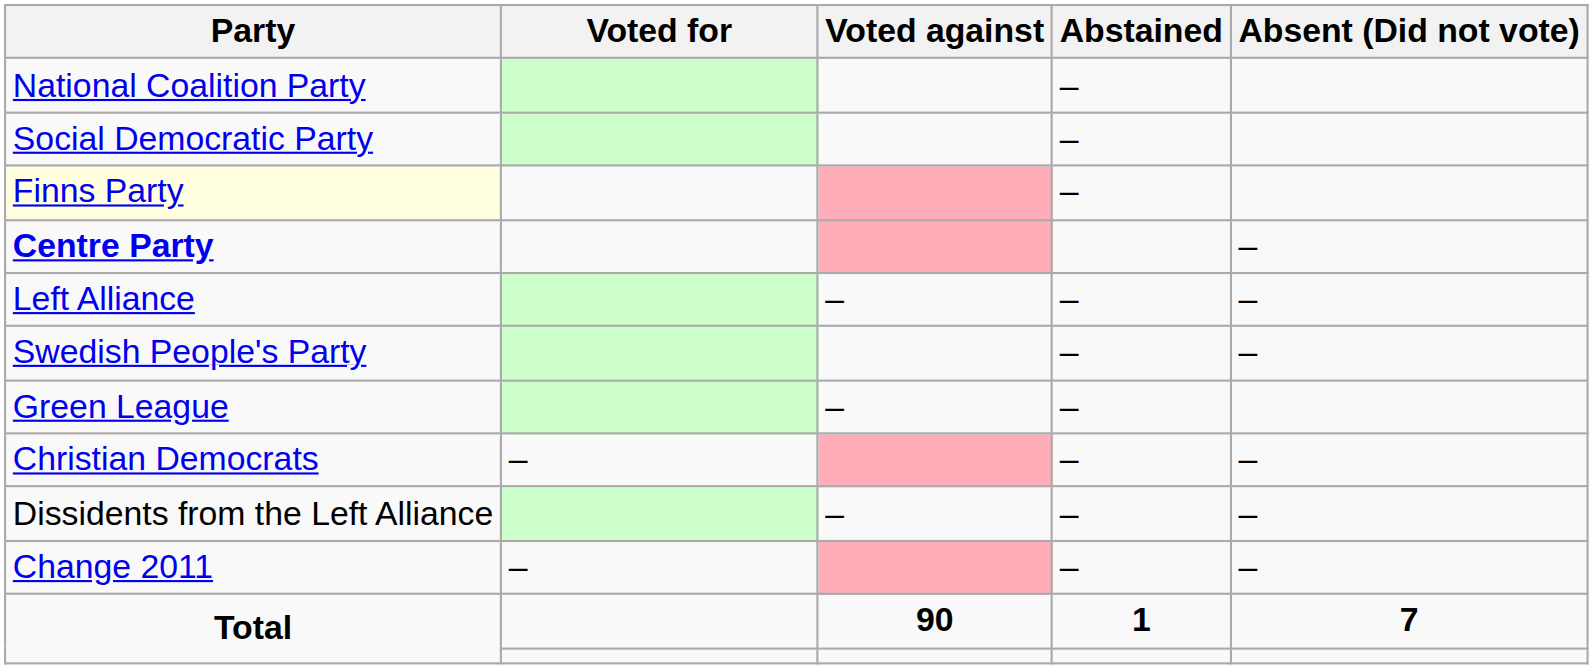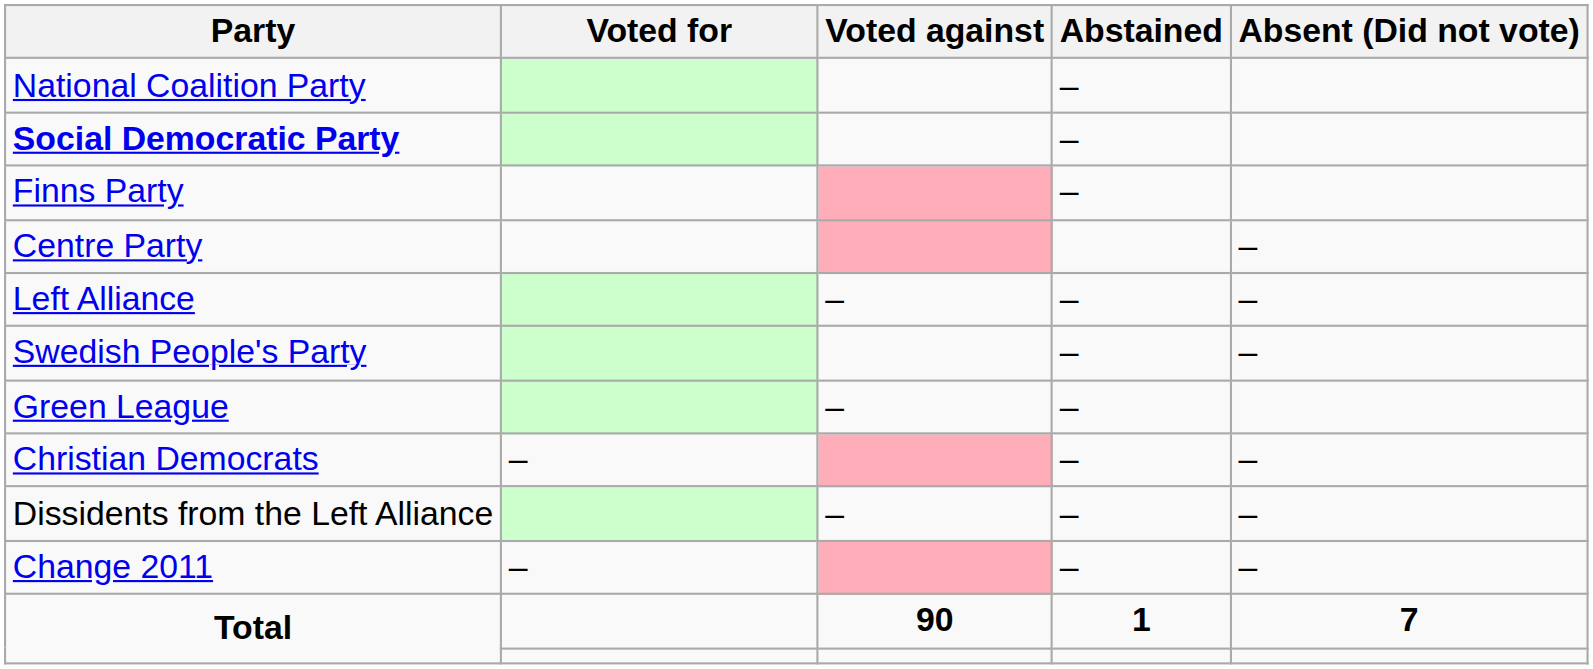Social Democratic Party | Party: normal -> bold
Finns Party | Party: lightyellow background -> no background
Centre Party | Party: bold -> normal
